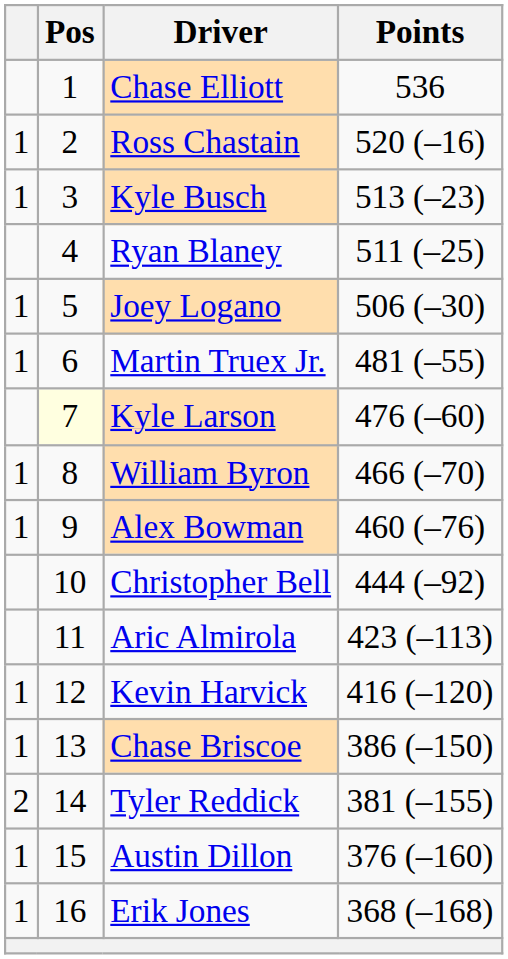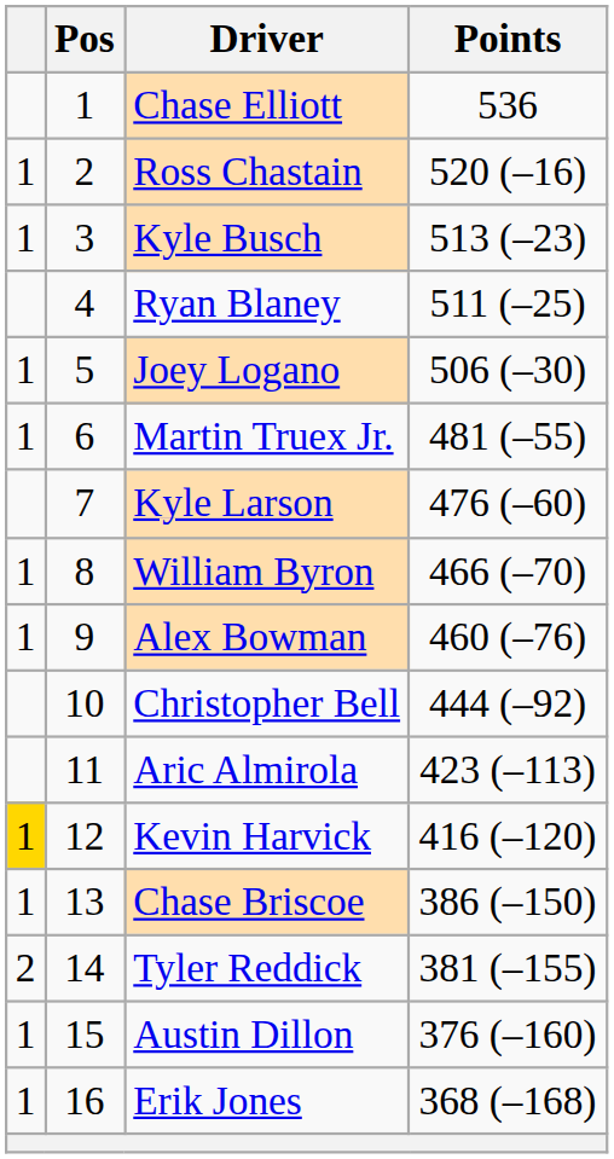Kyle Larson | Pos: lightyellow background -> no background
Kevin Harvick | column 1: no background -> gold background
